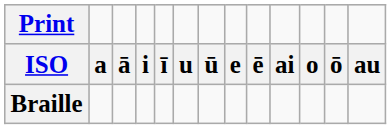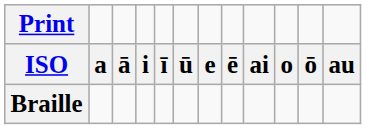- column: u
